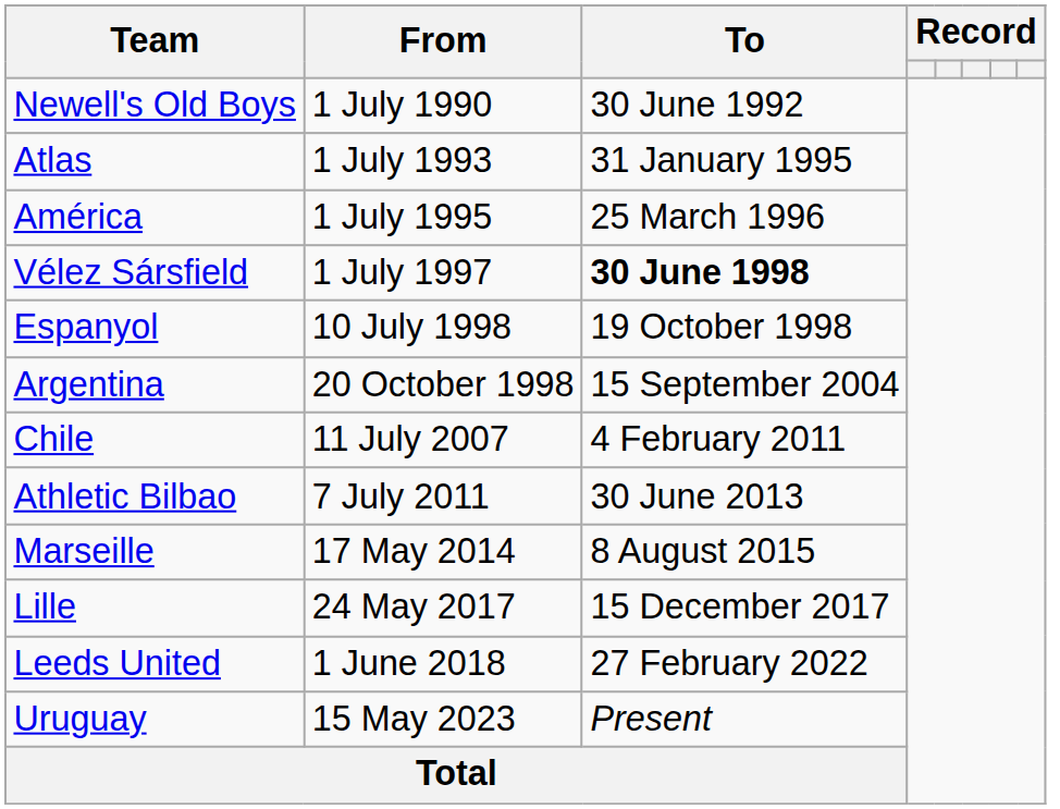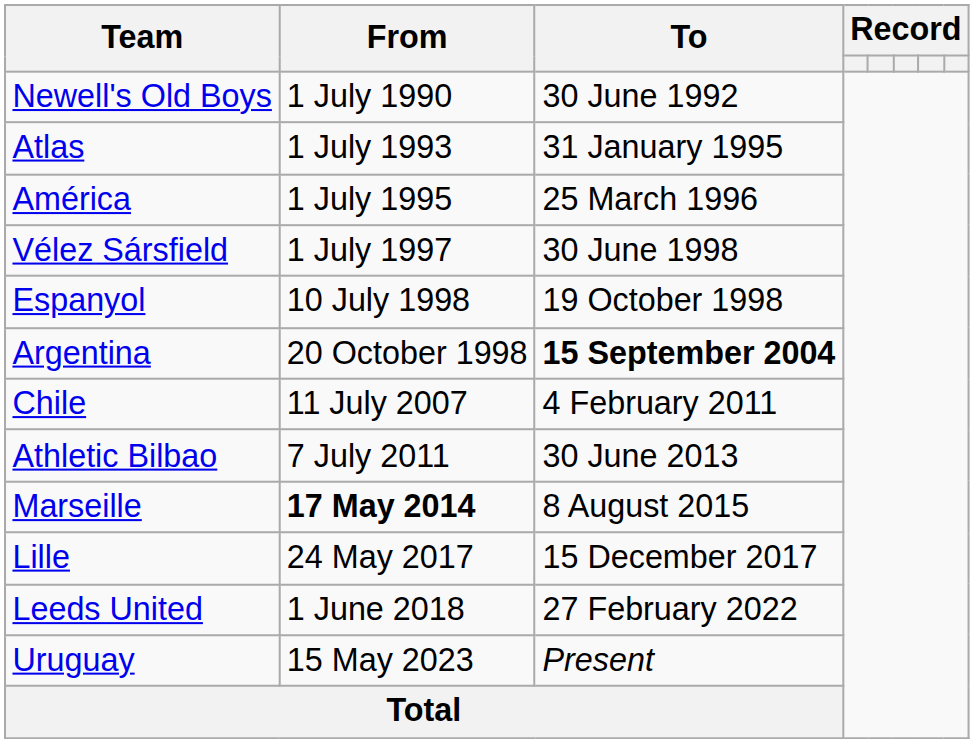Vélez Sársfield | To: bold -> normal
Argentina | To: normal -> bold
Marseille | From: normal -> bold
